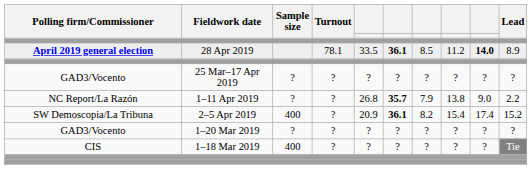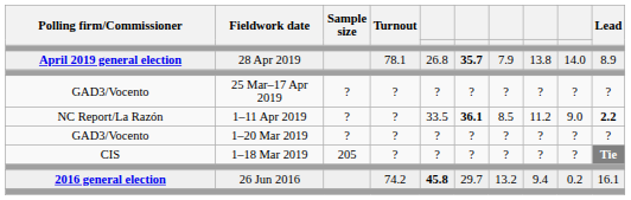28 Apr 2019 | column 5: 33.5 -> 26.8
28 Apr 2019 | column 6: 36.1 -> 35.7
28 Apr 2019 | column 7: 8.5 -> 7.9
28 Apr 2019 | column 8: 11.2 -> 13.8
28 Apr 2019 | column 9: bold -> normal
1–11 Apr 2019 | column 5: 26.8 -> 33.5
1–11 Apr 2019 | column 6: 35.7 -> 36.1
1–11 Apr 2019 | column 7: 7.9 -> 8.5
1–11 Apr 2019 | column 8: 13.8 -> 11.2
1–11 Apr 2019 | Lead: normal -> bold
- row: SW Demoscopia/La Tribuna | 2–5 Apr 2019 | 400 | ? | 20.9 | 36.1 | 8.2 | 15.4 | 17.4 | 15.2
1–18 Mar 2019 | Sample size: 400 -> 205
1–18 Mar 2019 | Lead: normal -> bold
+ row: 2016 general election | 26 Jun 2016 | 74.2 | 45.8 | 29.7 | 13.2 | 9.4 | 0.2 | 16.1
